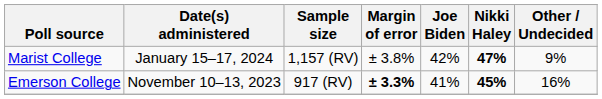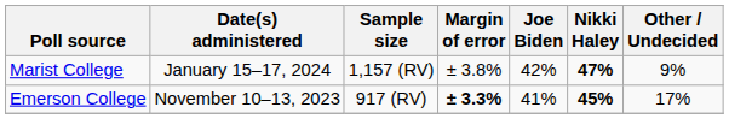Emerson College | Other / Undecided: 16% -> 17%
